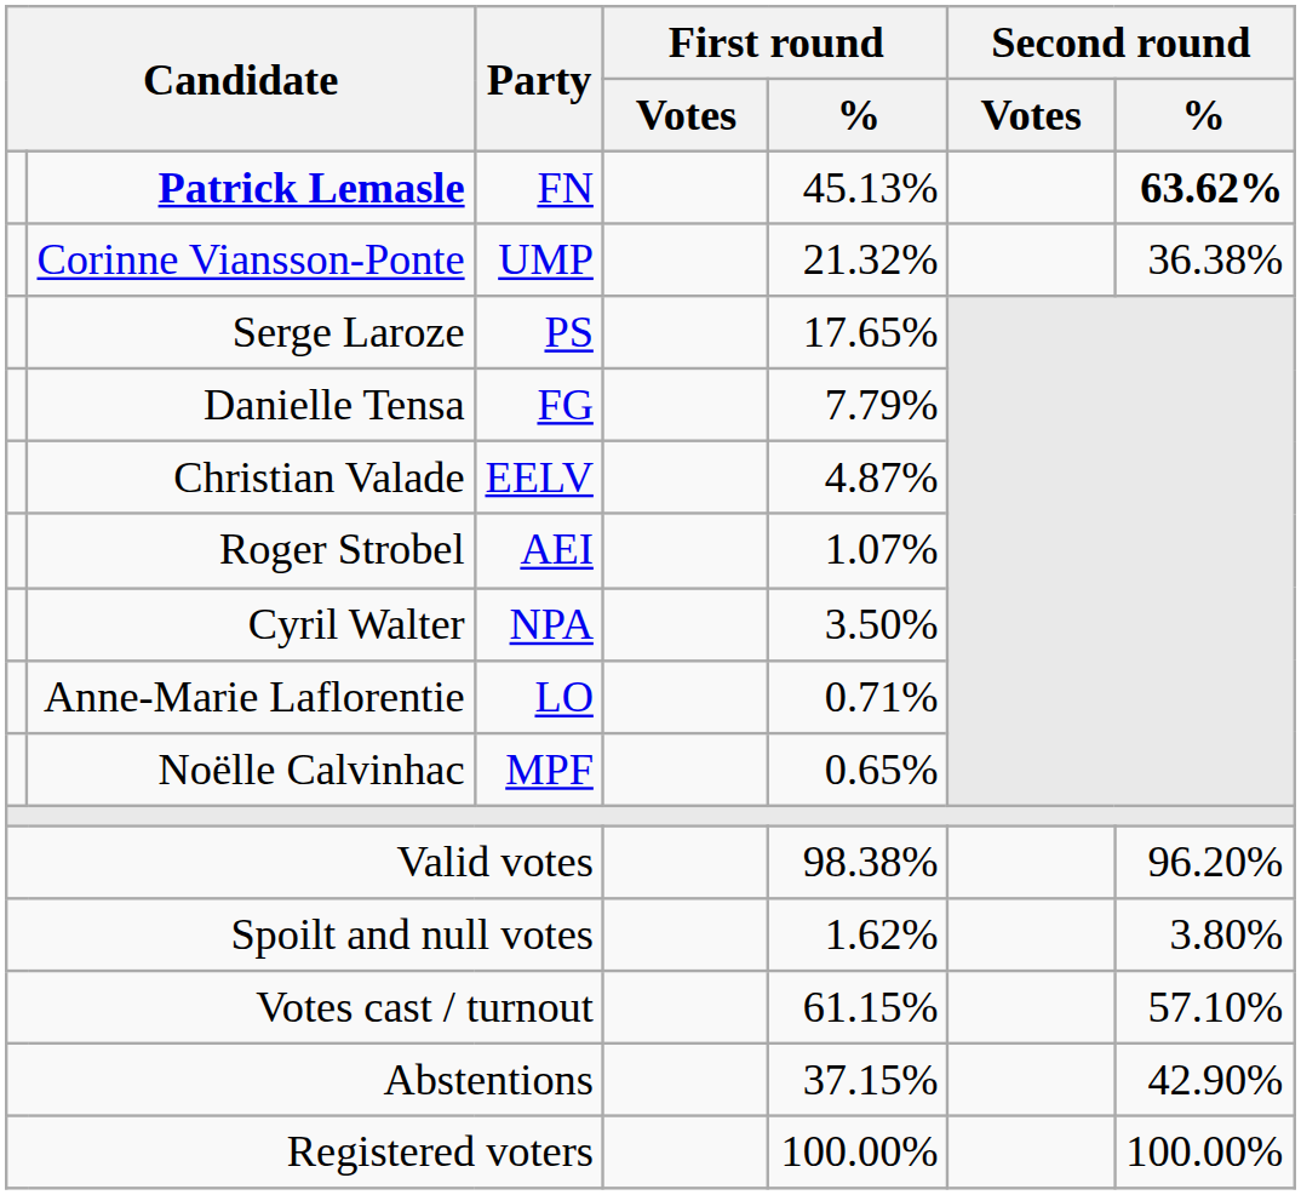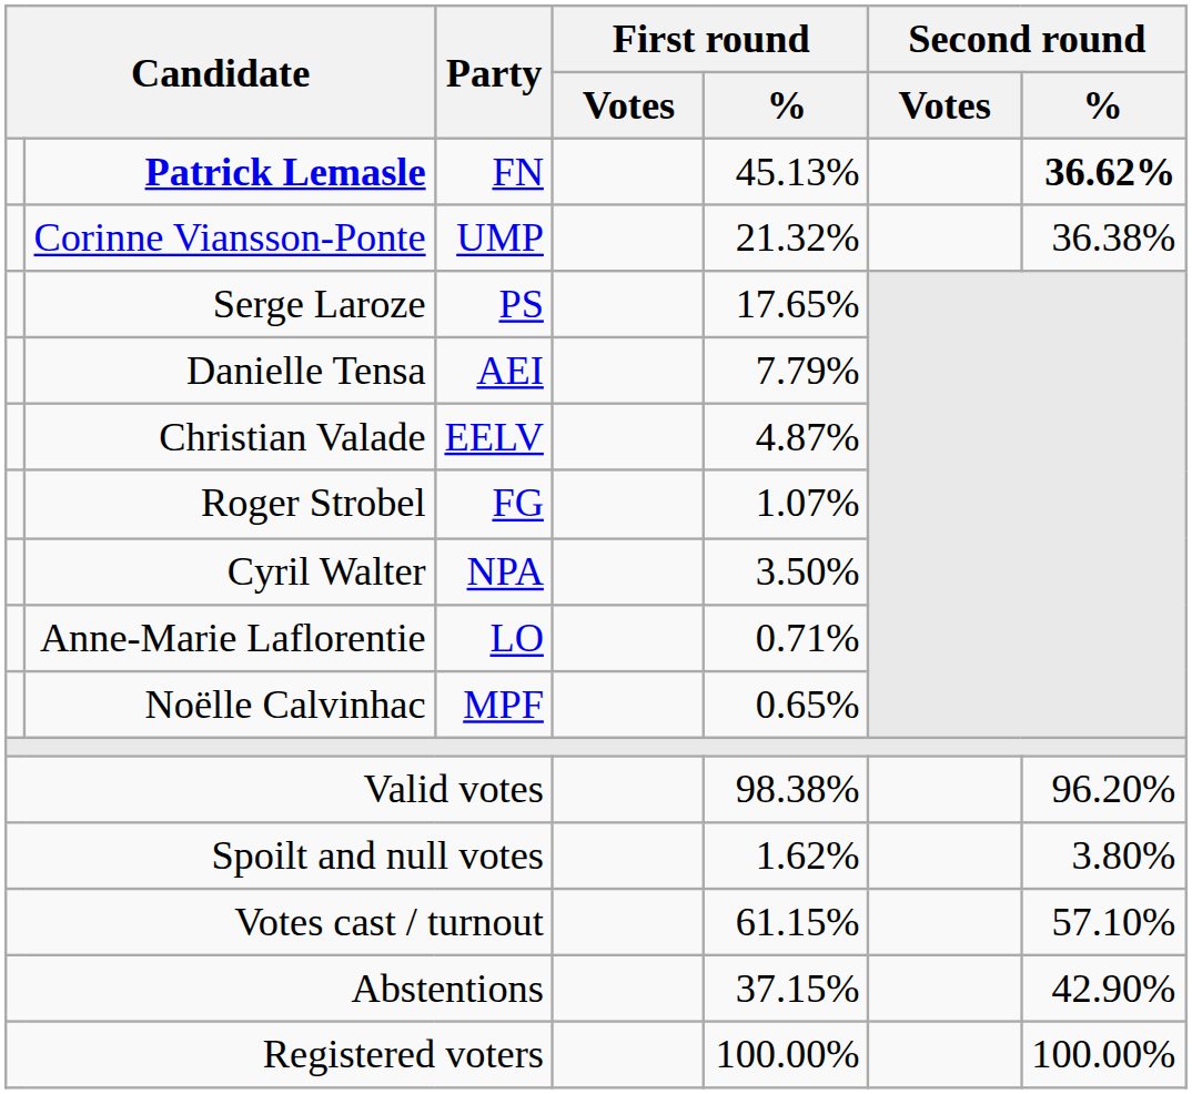Patrick Lemasle | Second round / %: 63.62% -> 36.62%
Danielle Tensa | Party: FG -> AEI
Roger Strobel | Party: AEI -> FG
